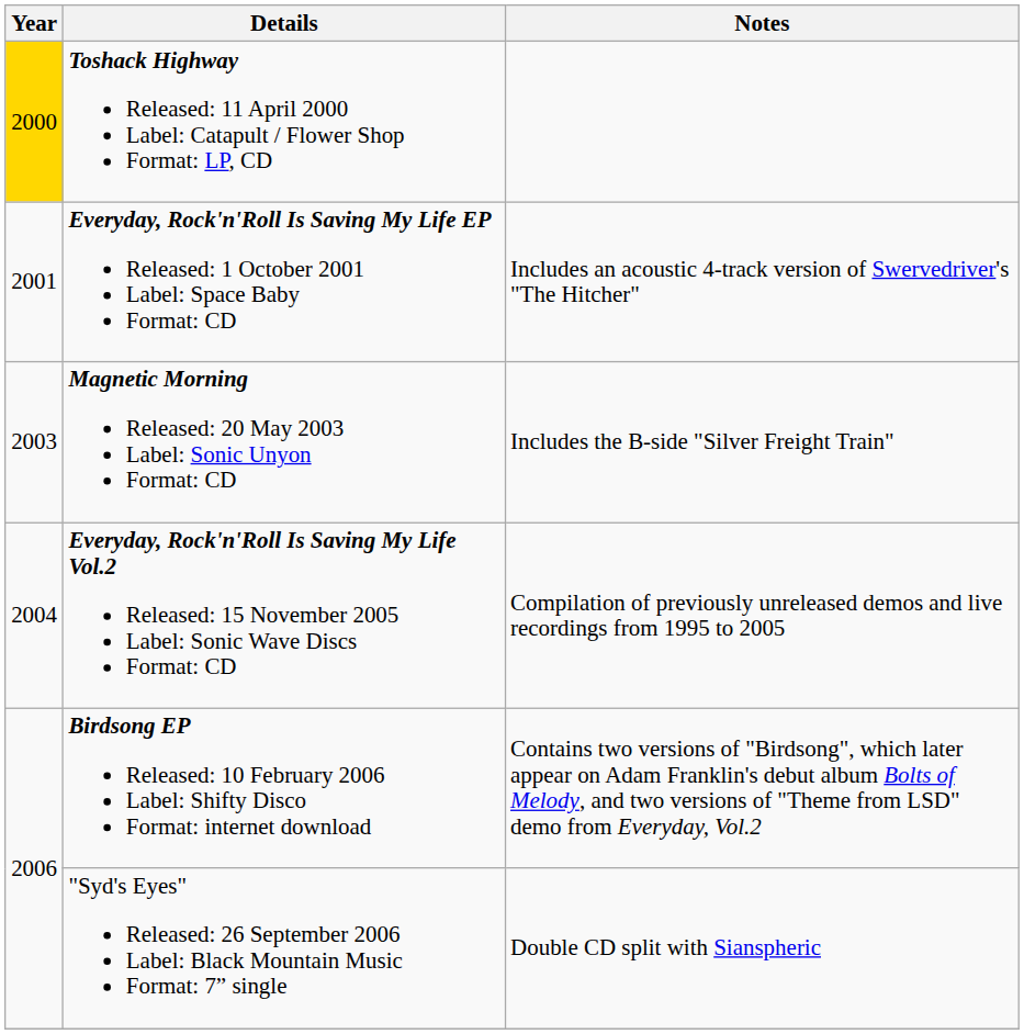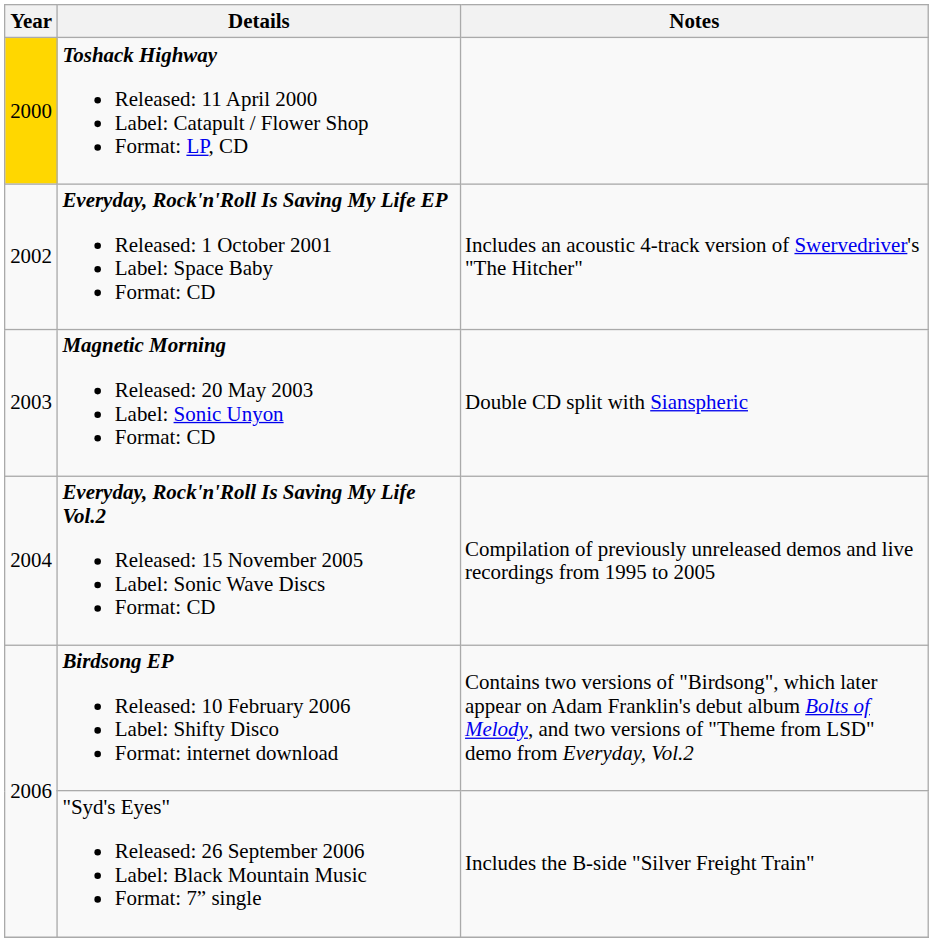row 3 | Year: 2001 -> 2002
row 4 | Notes: Includes the B-side "Silver Freight Train" -> Double CD split with Sianspheric
row 7 | Notes: Double CD split with Sianspheric -> Includes the B-side "Silver Freight Train"
